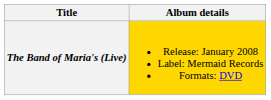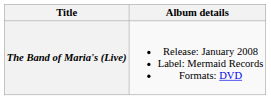The Band of Maria's (Live) | Album details: gold background -> no background
